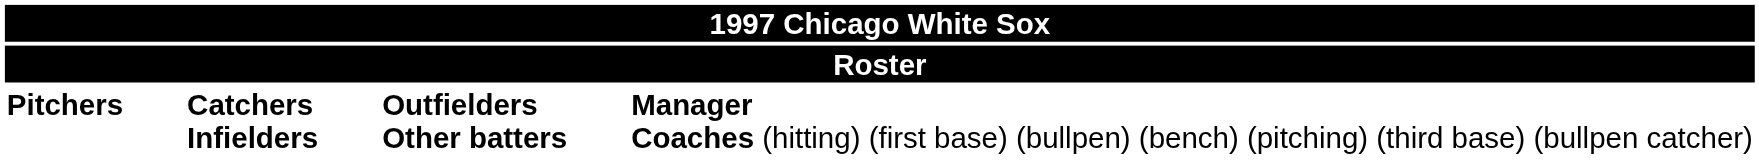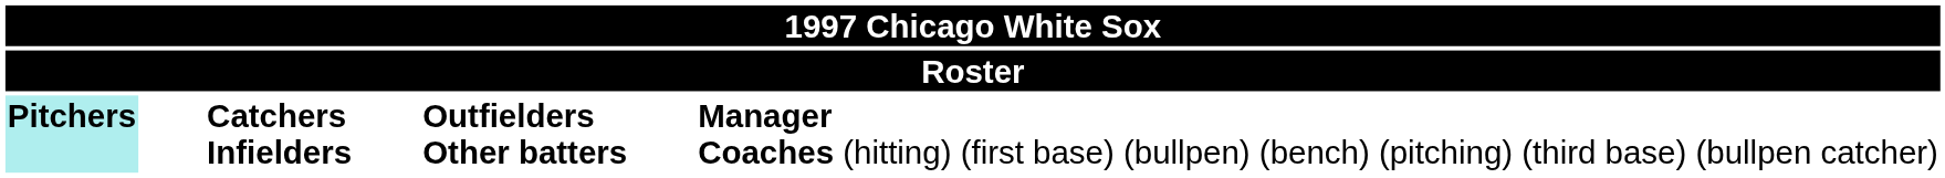Pitchers | column 1: no background -> paleturquoise background
